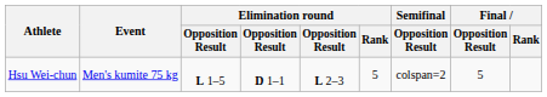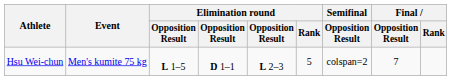Hsu Wei-chun | Final / Opposition Result: 5 -> 7
